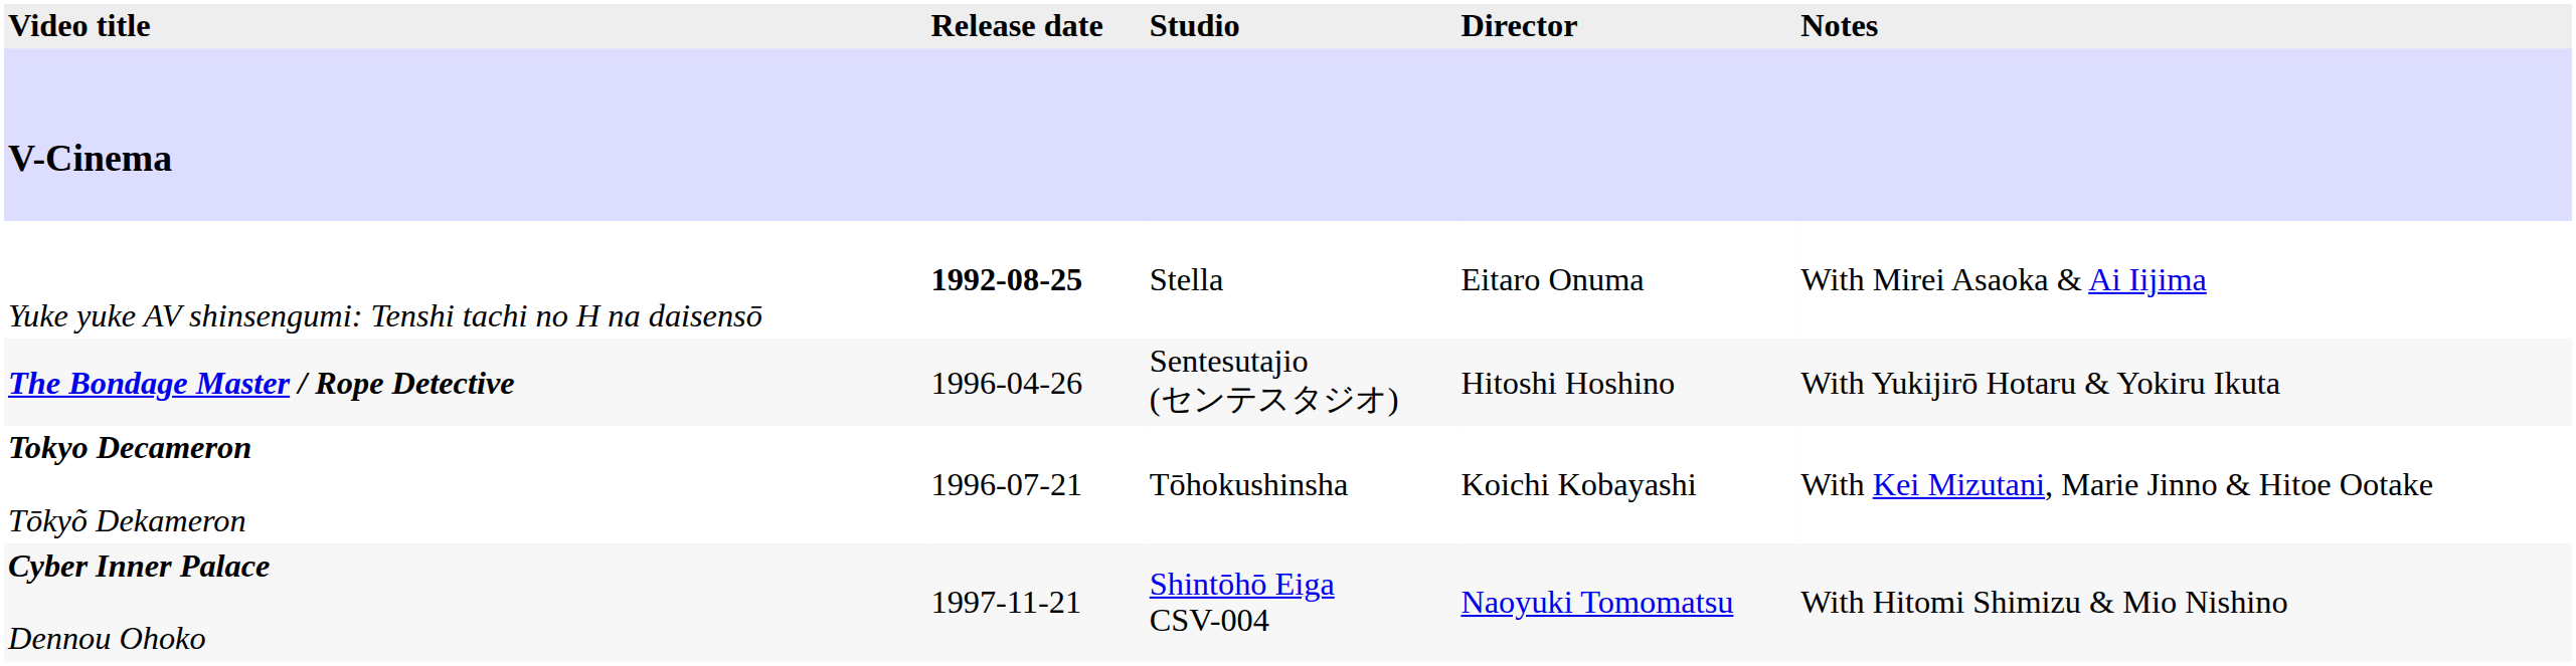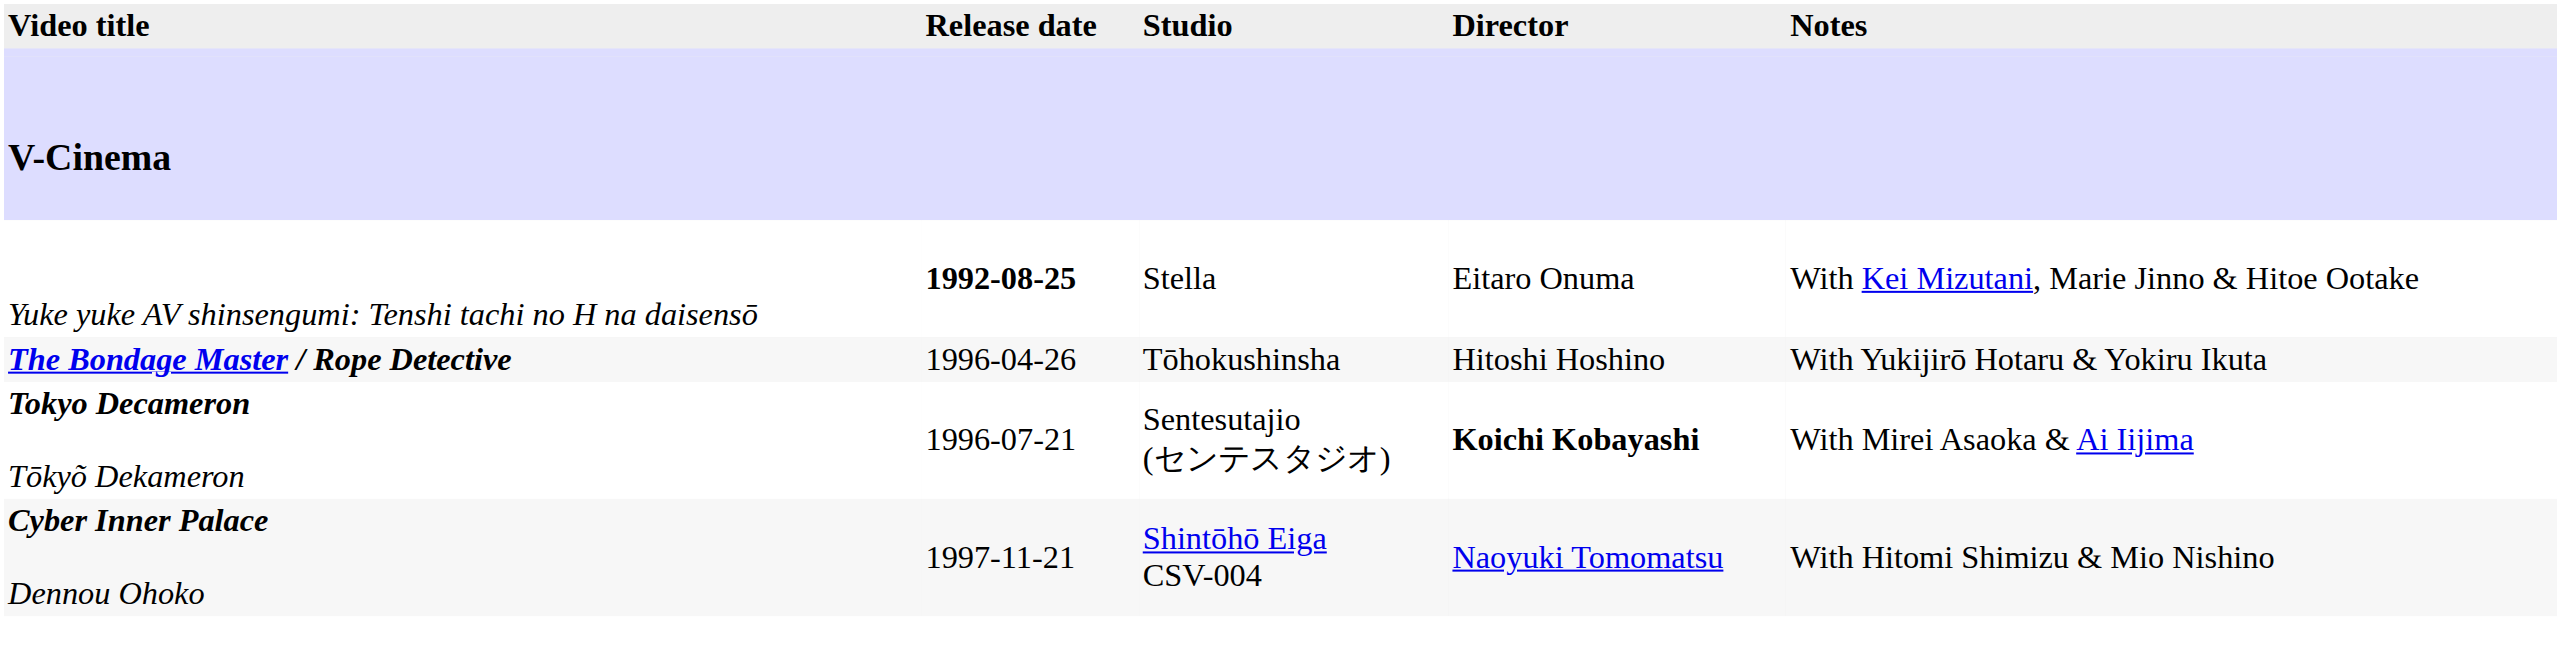Yuke yuke AV shinsengumi: Tenshi tachi no H na daisensō | Notes: With Mirei Asaoka & Ai Iijima -> With Kei Mizutani, Marie Jinno & Hitoe Ootake
The Bondage Master / Rope Detective | Studio: Sentesutajio (センテスタジオ) -> Tōhokushinsha
Tokyo Decameron Tōkyõ Dekameron | Studio: Tōhokushinsha -> Sentesutajio (センテスタジオ)
Tokyo Decameron Tōkyõ Dekameron | Director: normal -> bold
Tokyo Decameron Tōkyõ Dekameron | Notes: With Kei Mizutani, Marie Jinno & Hitoe Ootake -> With Mirei Asaoka & Ai Iijima
